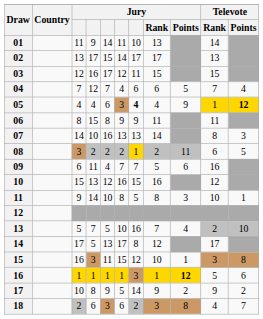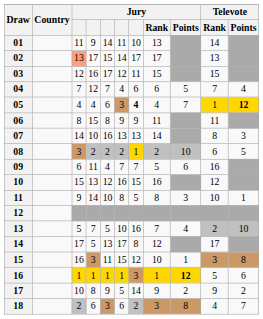02 | column 3: no background -> lightsalmon background
05 | Jury / Points: 9 -> 7
08 | Jury / Points: 11 -> 10
